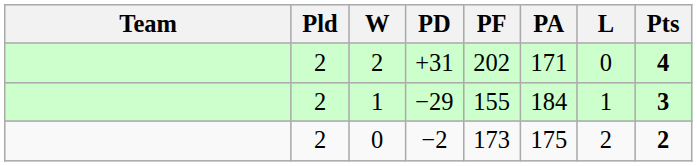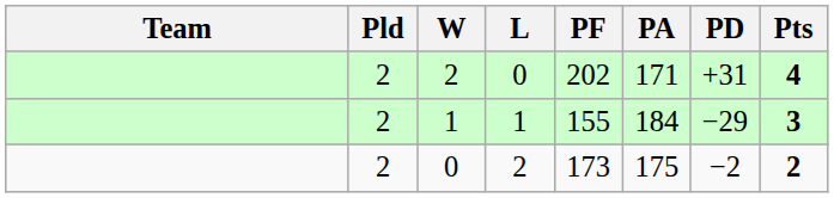columns swapped: L <-> PD
